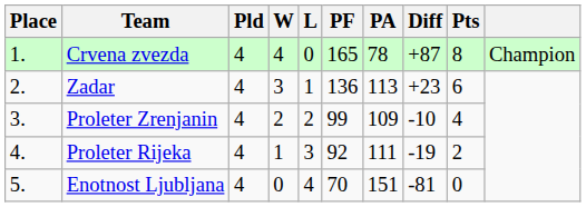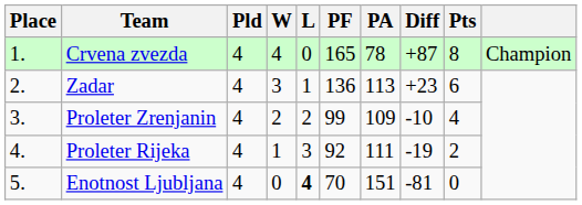Enotnost Ljubljana | L: normal -> bold
